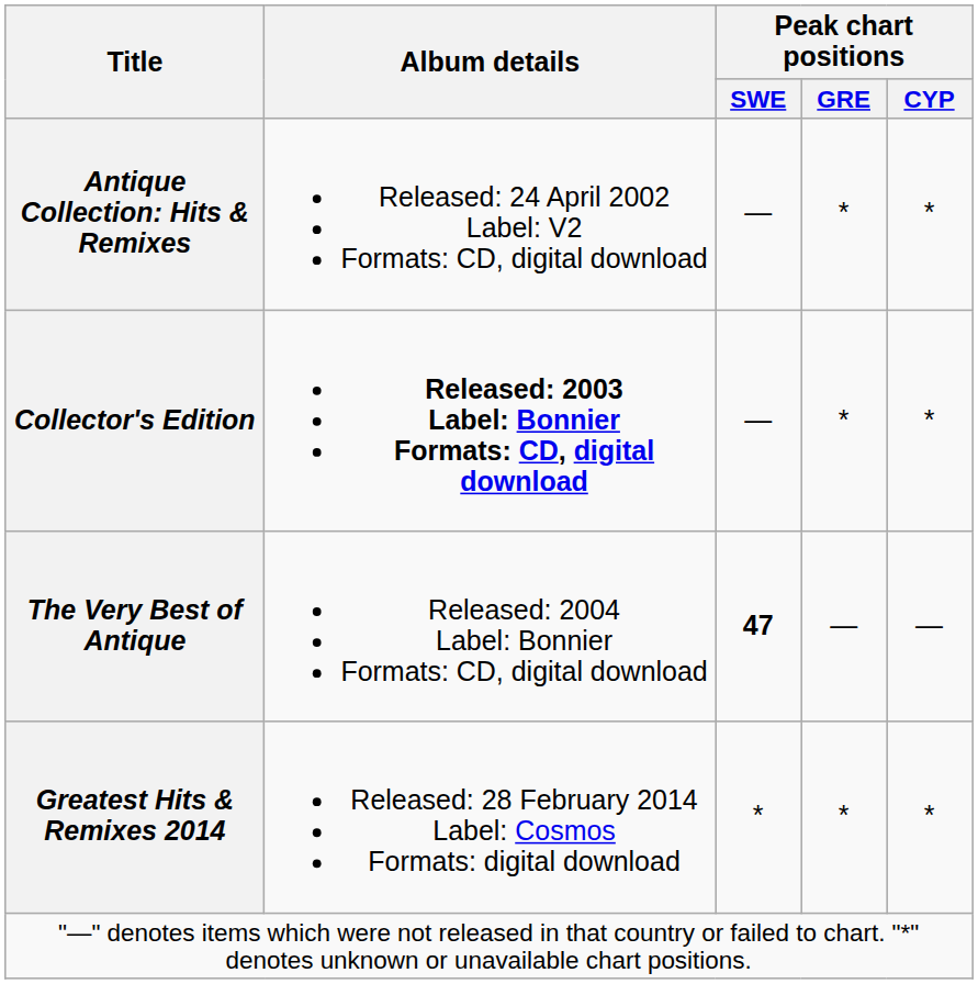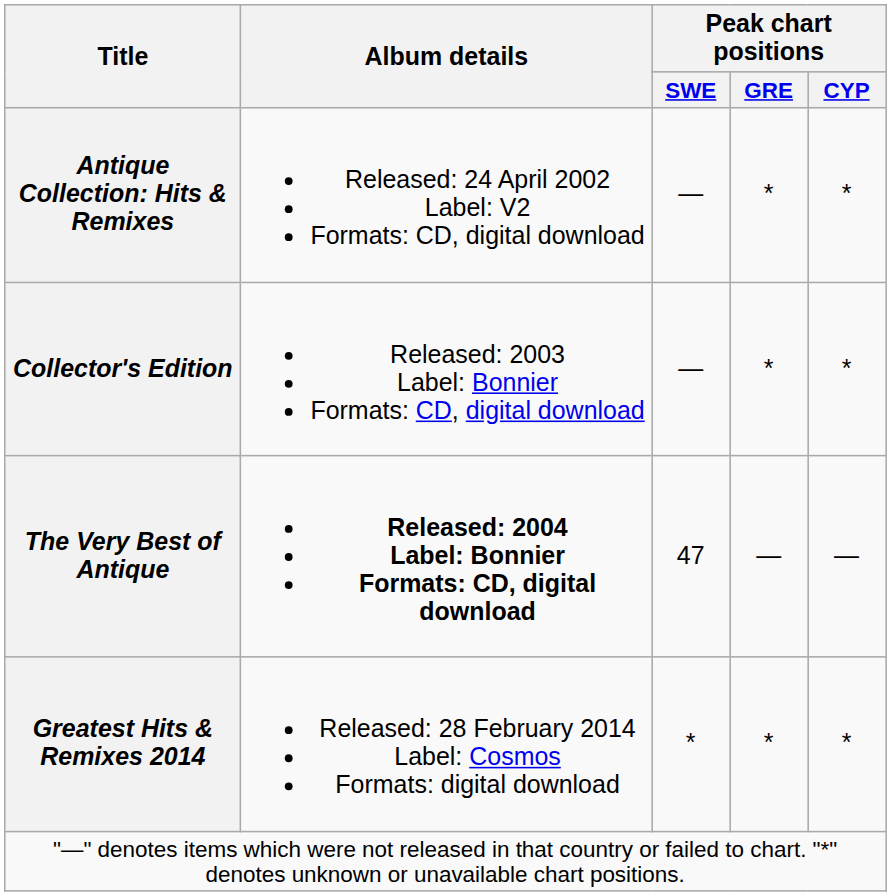Collector's Edition | Album details: bold -> normal
The Very Best of Antique | Album details: normal -> bold
The Very Best of Antique | Peak chart positions / SWE: bold -> normal
